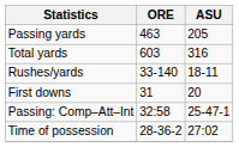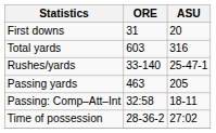rows swapped: First downs <-> Passing yards
Rushes/yards | ASU: 18-11 -> 25-47-1
Passing: Comp–Att–Int | ASU: 25-47-1 -> 18-11
